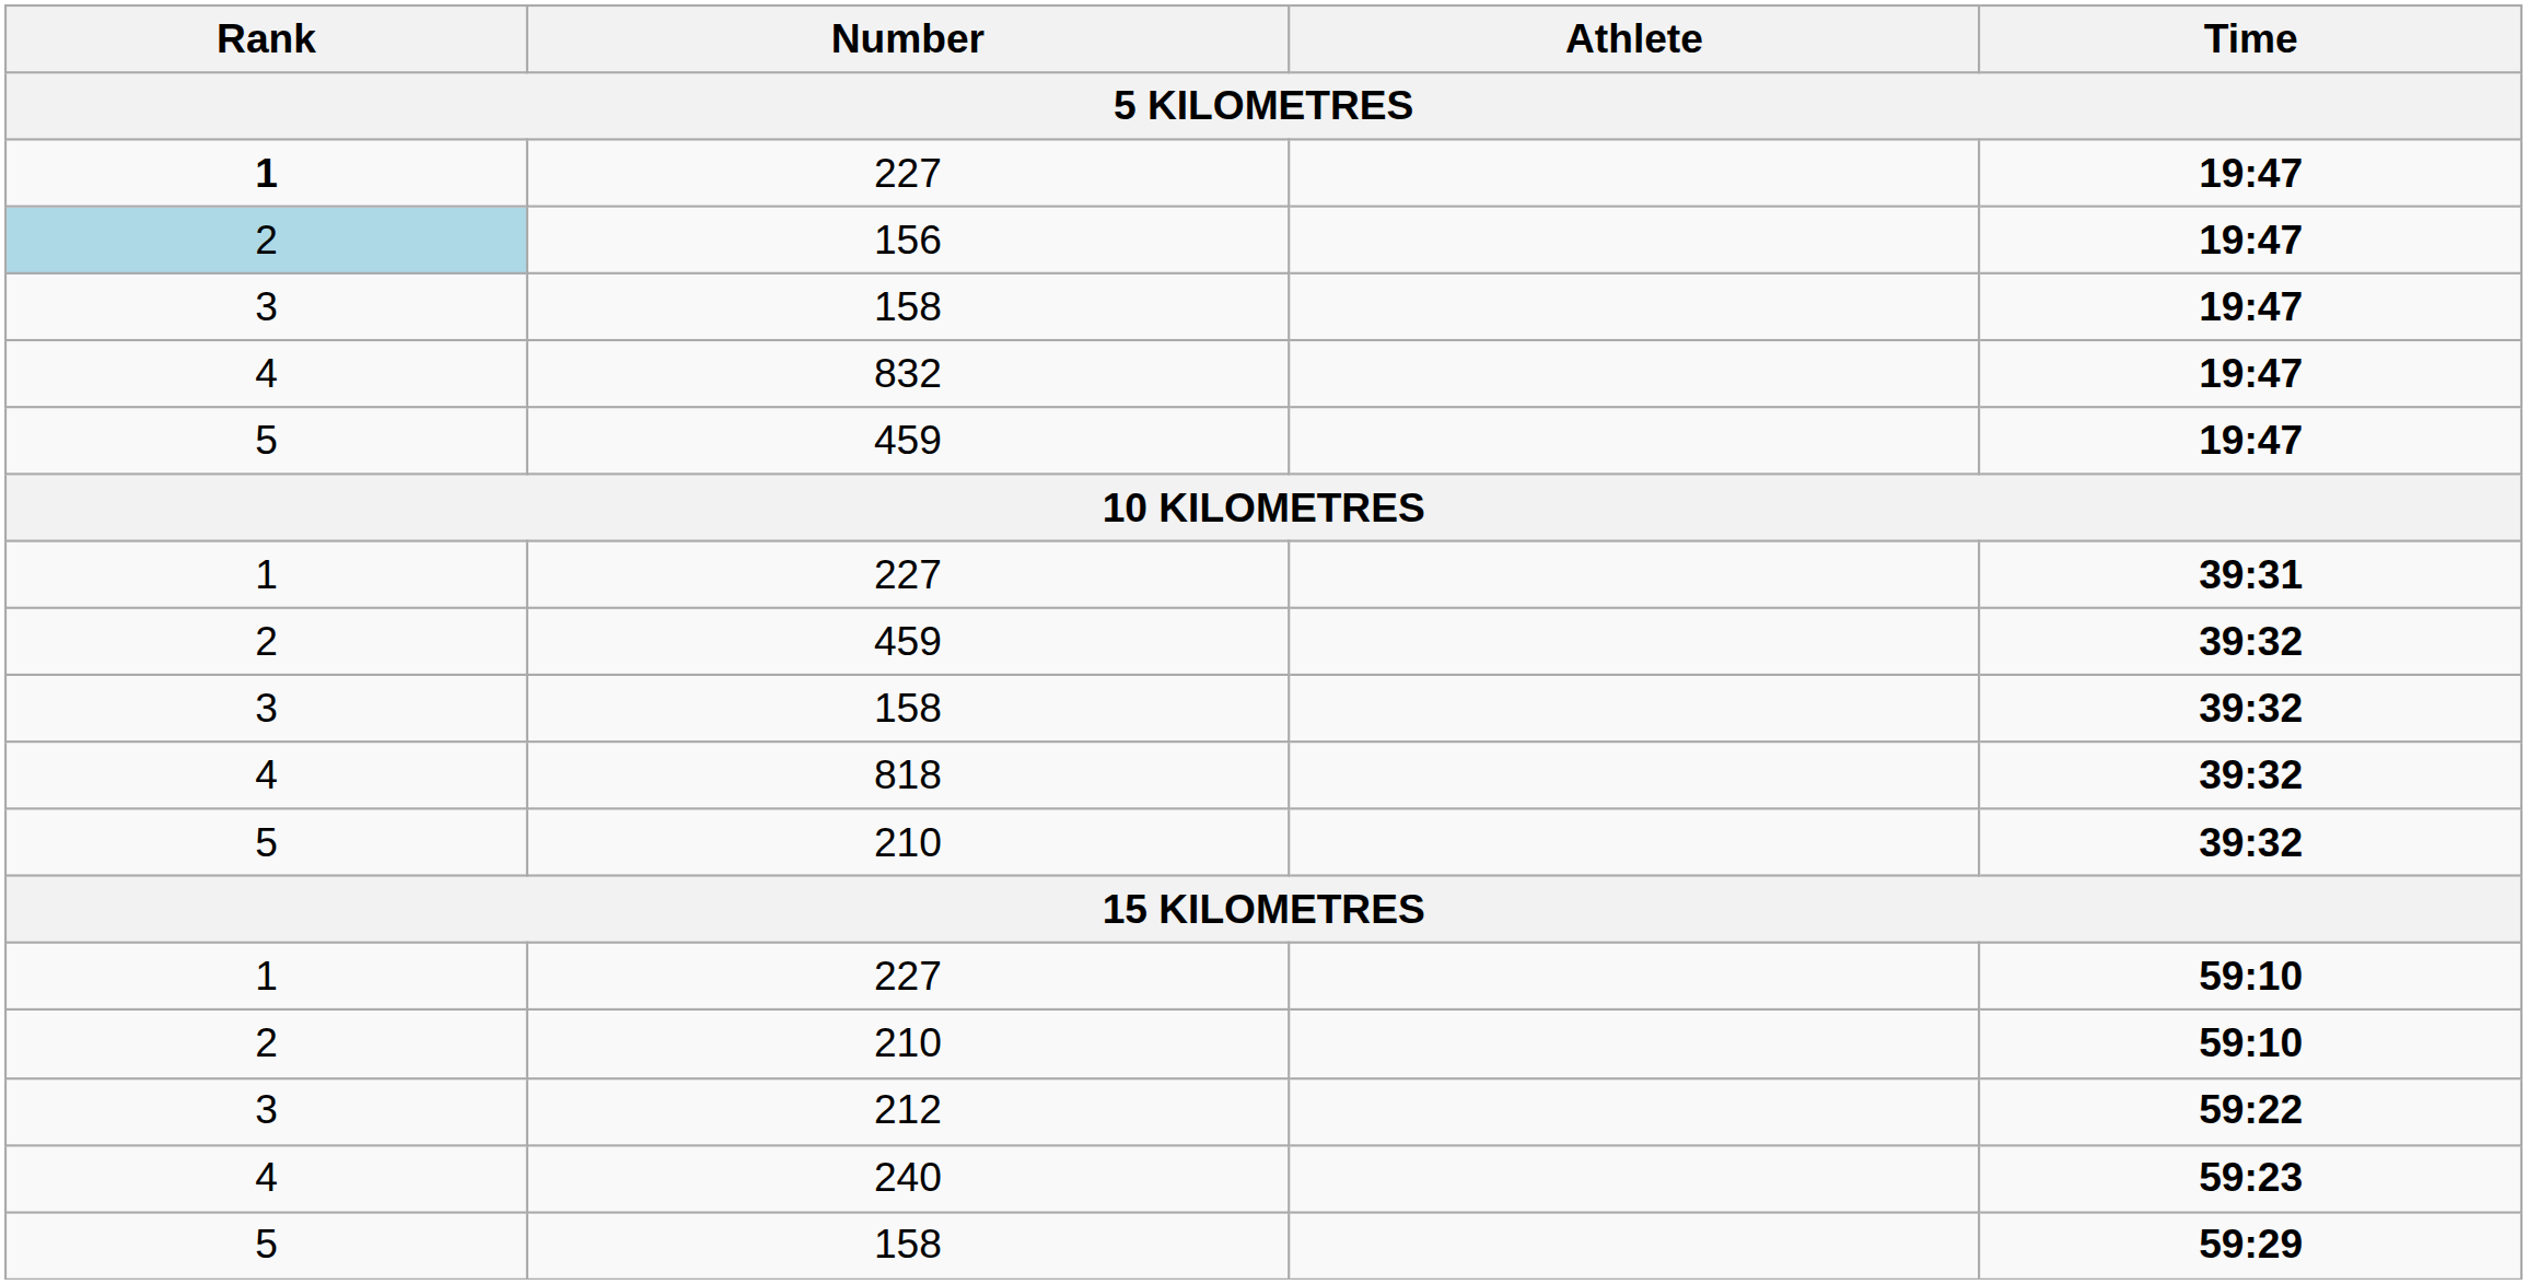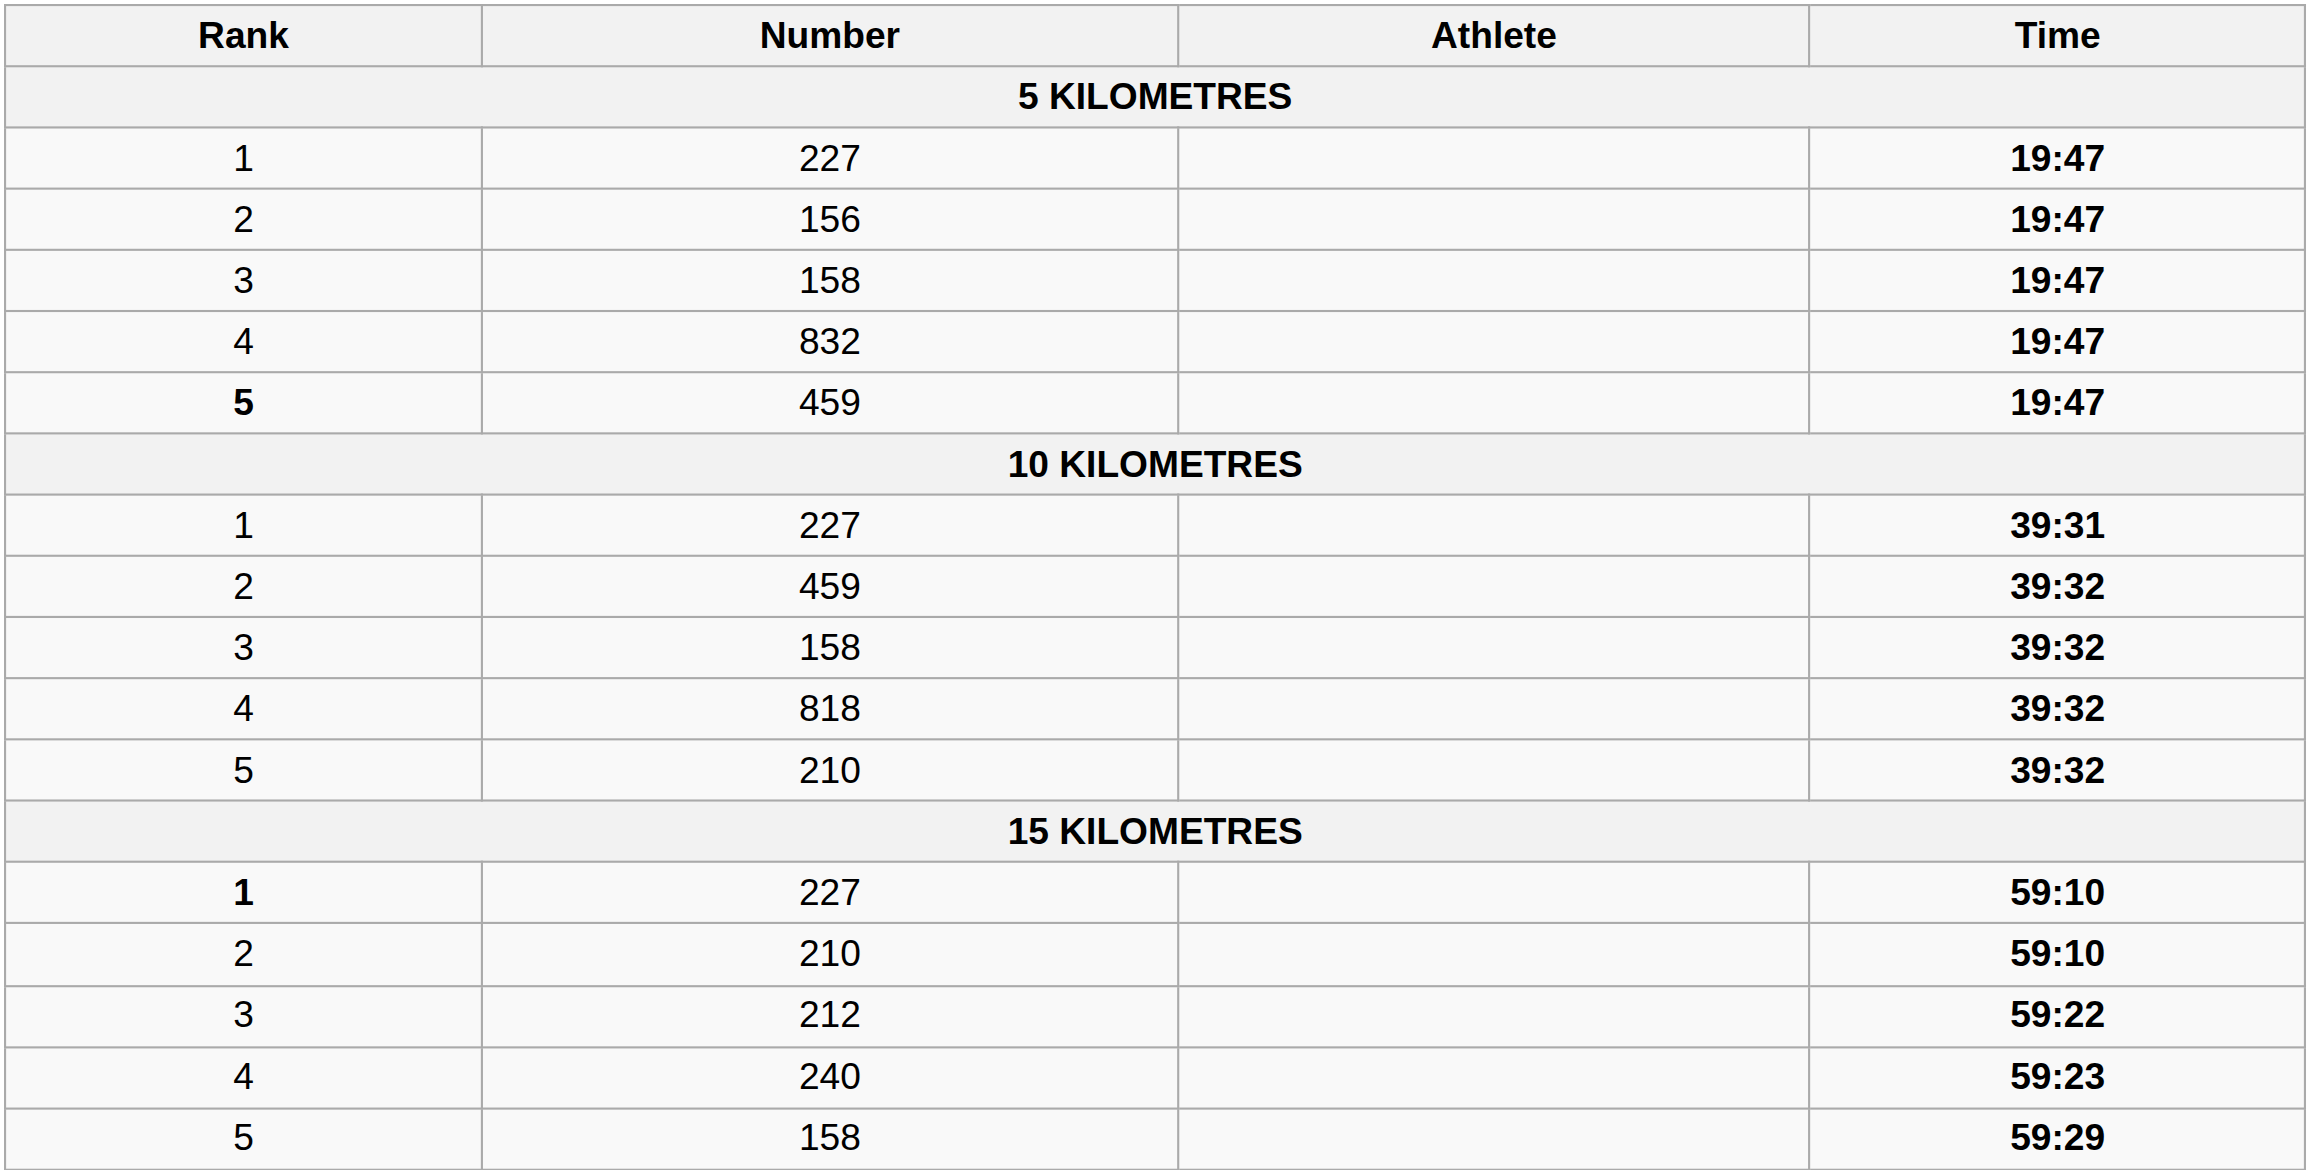227 / 19:47 | Rank: bold -> normal
156 | Rank: lightblue background -> no background
459 / 19:47 | Rank: normal -> bold
227 / 59:10 | Rank: normal -> bold
